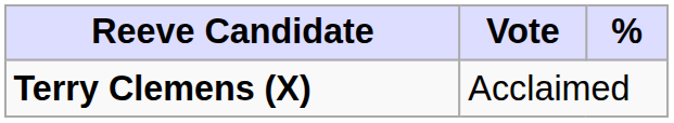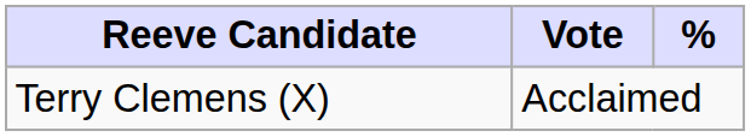Terry Clemens (X) | Reeve Candidate: bold -> normal
